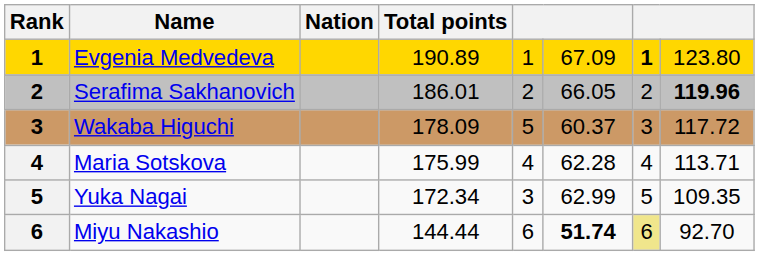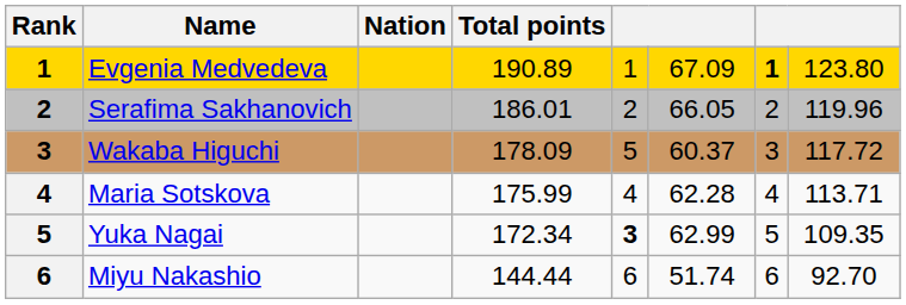Serafima Sakhanovich | column 8: bold -> normal
Yuka Nagai | column 5: normal -> bold
Miyu Nakashio | column 6: bold -> normal
Miyu Nakashio | column 7: khaki background -> no background
